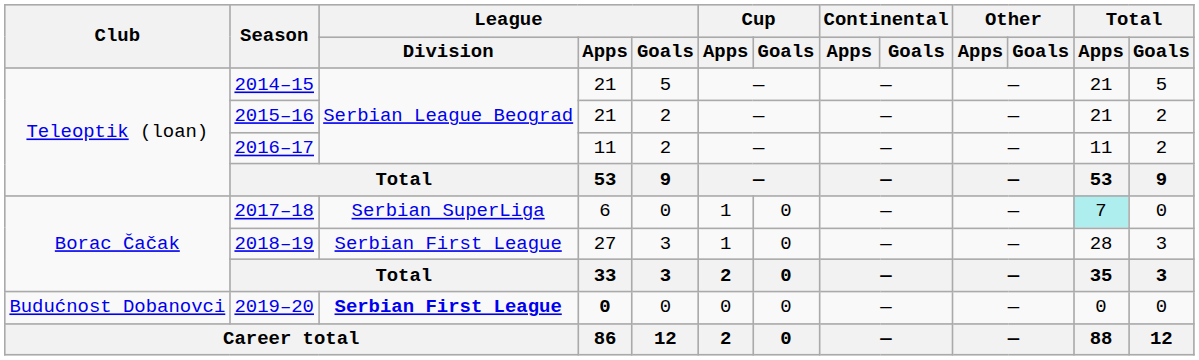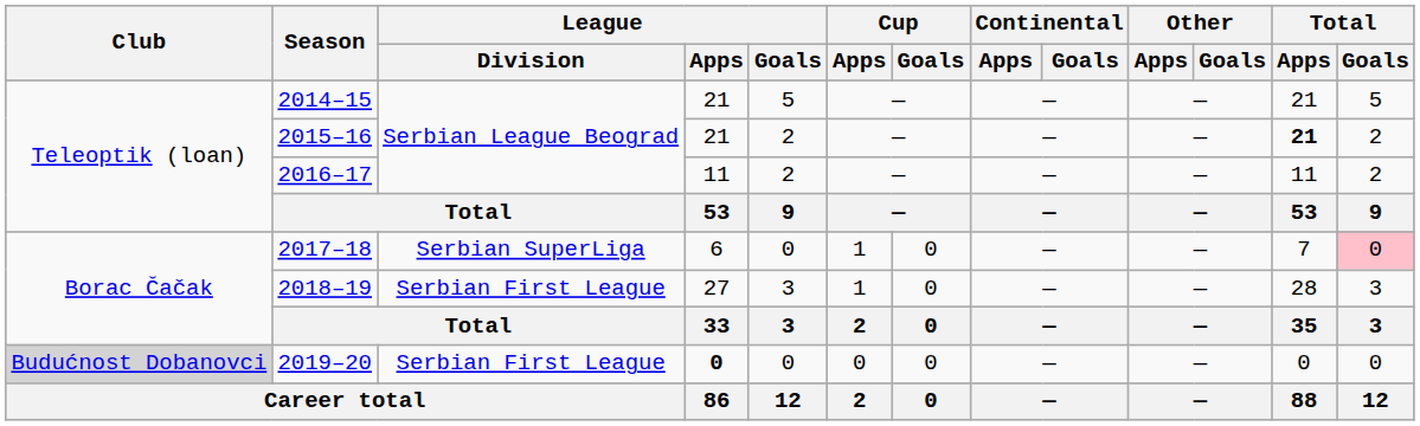2015–16 | Total / Apps: normal -> bold
2017–18 | Total / Apps: paleturquoise background -> no background
2017–18 | Total / Goals: no background -> pink background
2019–20 | Club: no background -> lightgrey background
2019–20 | League / Division: bold -> normal
